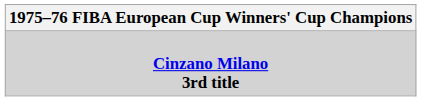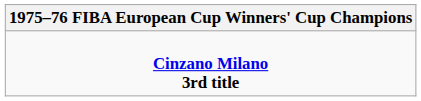row 2 | column 1: lightgrey background -> no background
